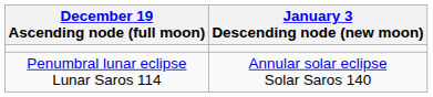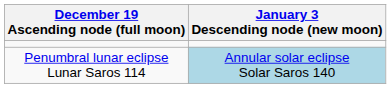Penumbral lunar eclipse Lunar Saros 114 | January 3 Descending node (new moon): no background -> lightblue background
